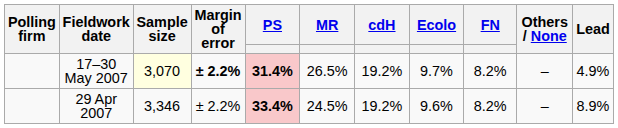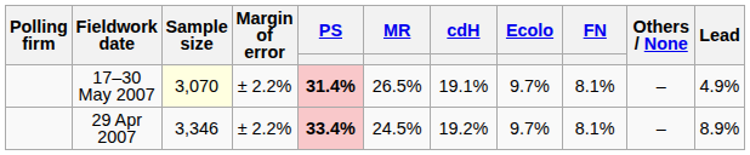17–30 May 2007 | Margin of error: bold -> normal
17–30 May 2007 | cdH: 19.2% -> 19.1%
17–30 May 2007 | FN: 8.2% -> 8.1%
29 Apr 2007 | Ecolo: 9.6% -> 9.7%
29 Apr 2007 | FN: 8.2% -> 8.1%
